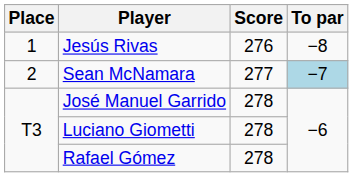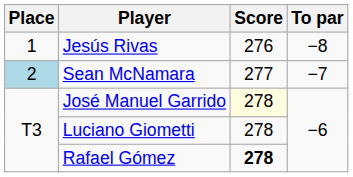Sean McNamara | Place: no background -> lightblue background
Sean McNamara | To par: lightblue background -> no background
José Manuel Garrido | Score: no background -> lightyellow background
Rafael Gómez | Score: normal -> bold
